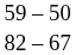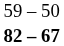82 – 67 | column 1: normal -> bold
